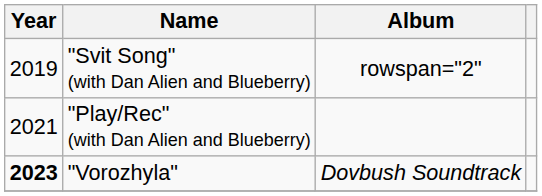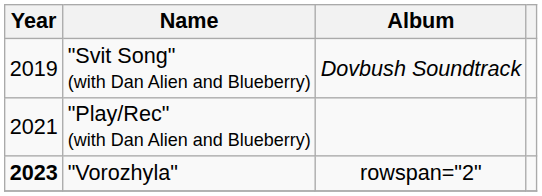"Svit Song" (with Dan Alien and Blueberry) | Album: rowspan="2" -> Dovbush Soundtrack
"Vorozhyla" | Album: Dovbush Soundtrack -> rowspan="2"
